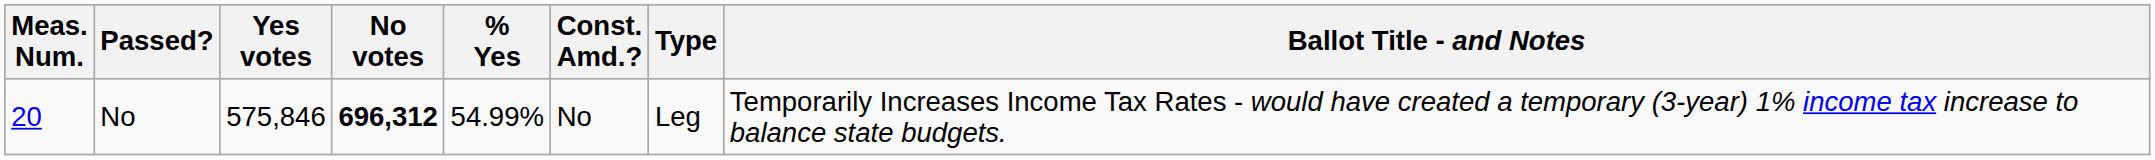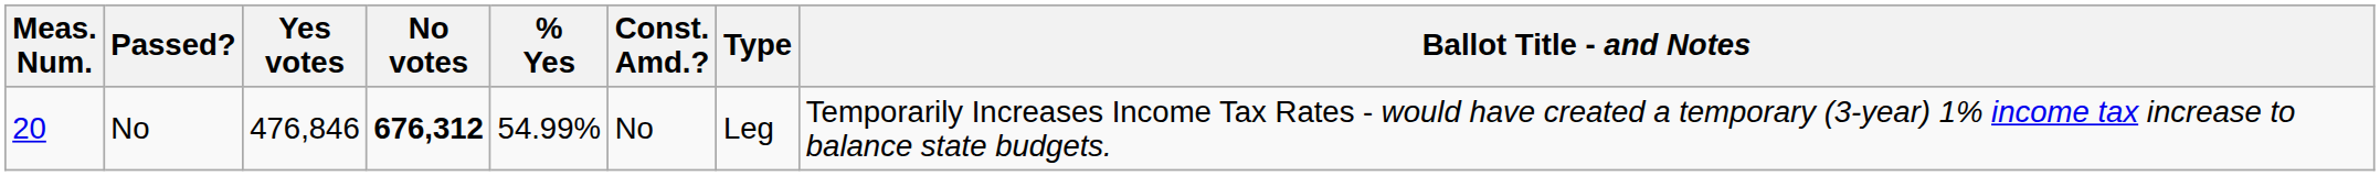row 2 | Yes votes: 575,846 -> 476,846
row 2 | No votes: 696,312 -> 676,312
